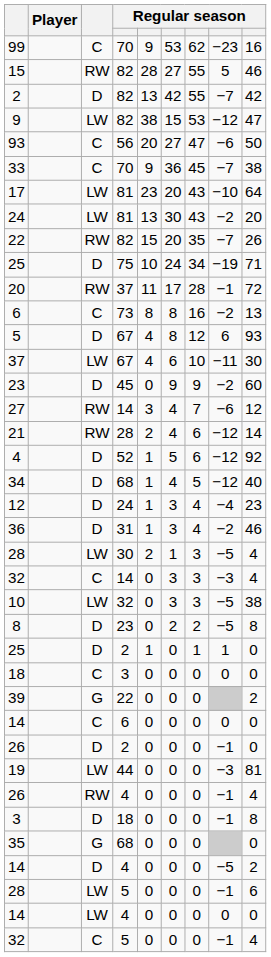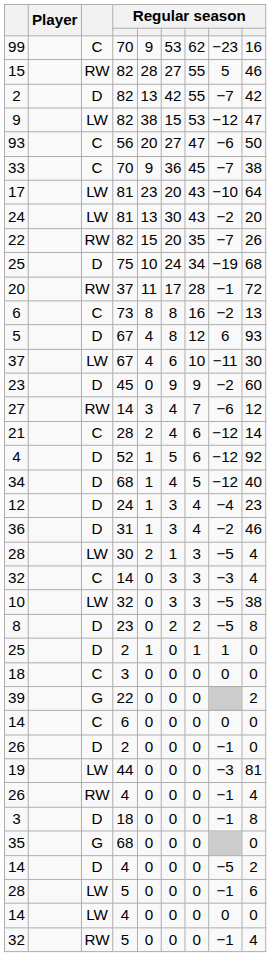25 / 75 | column 9: 71 -> 68
21 | column 3: RW -> C
32 / 5 | column 3: C -> RW
